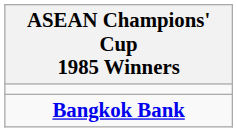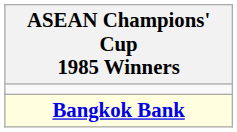row 3 | column 1: no background -> lightyellow background
